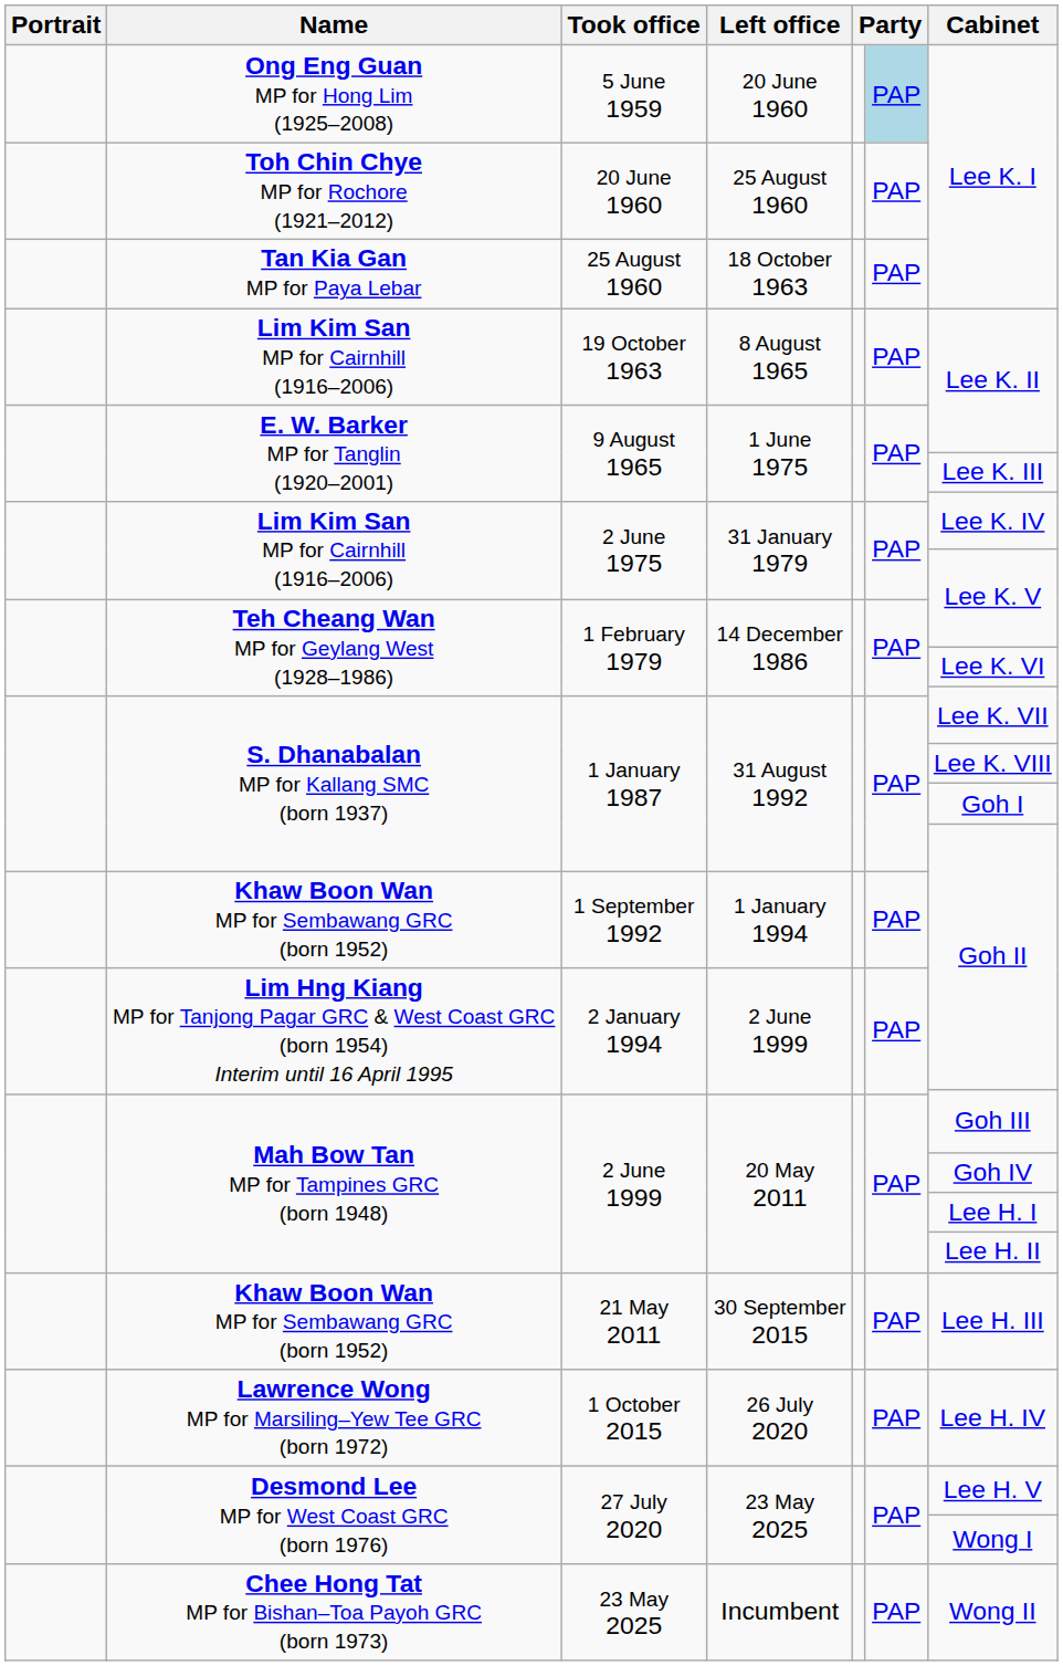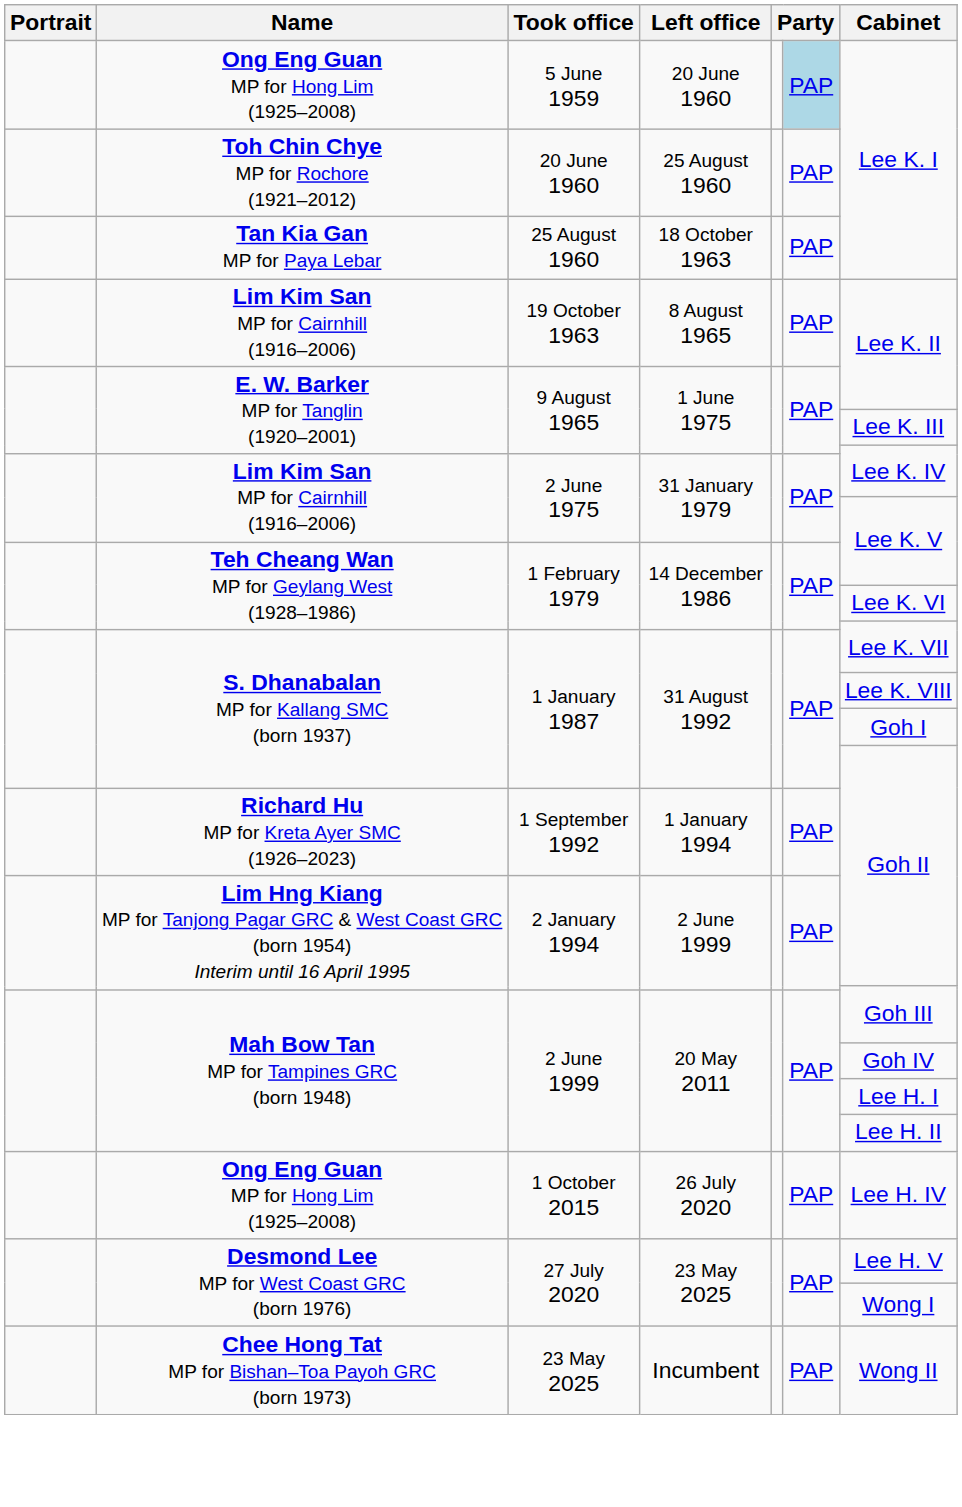1 September 1992 | Name: Khaw Boon Wan MP for Sembawang GRC (born 1952) -> Richard Hu MP for Kreta Ayer SMC (1926–2023)
- row: Khaw Boon Wan MP for Sembawang GRC (born 1952) | 21 May 2011 | 30 September 2015 | PAP | Lee H. III
1 October 2015 | Name: Lawrence Wong MP for Marsiling–Yew Tee GRC (born 1972) -> Ong Eng Guan MP for Hong Lim (1925–2008)
